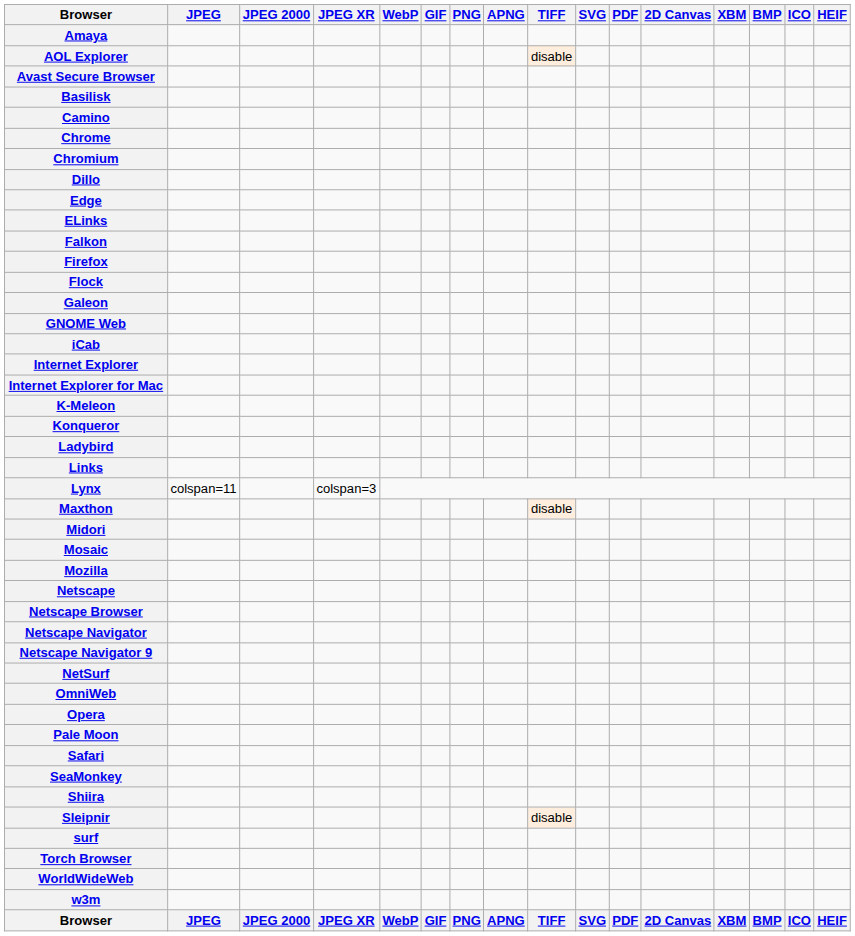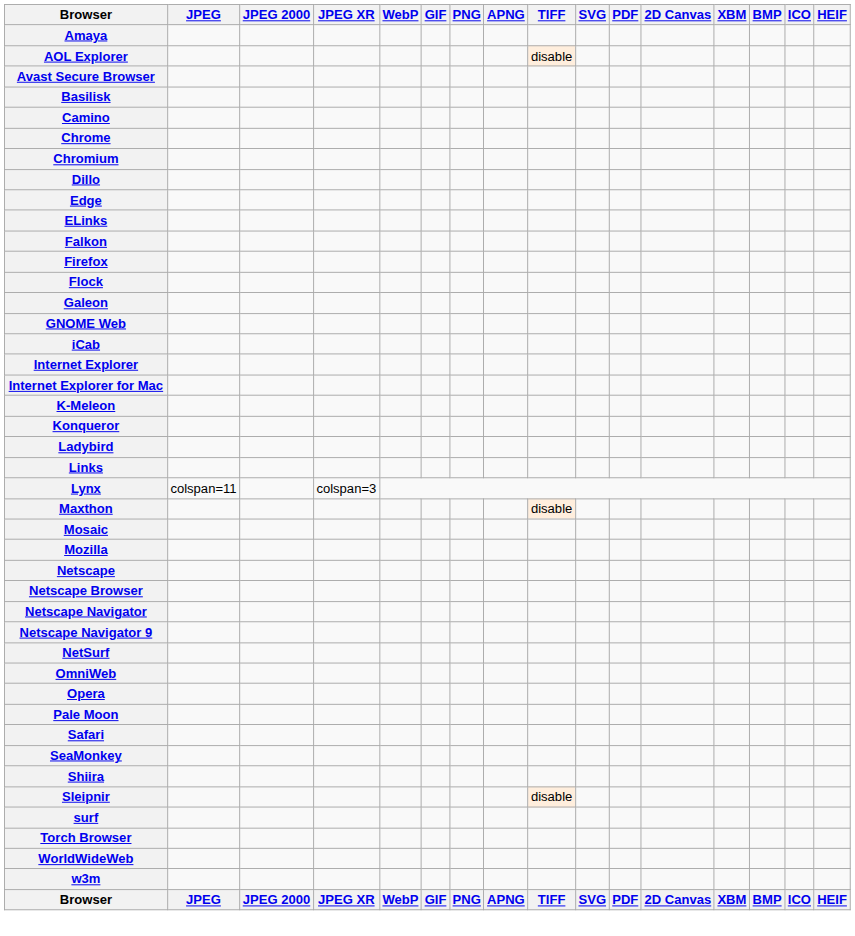- row: Midori
